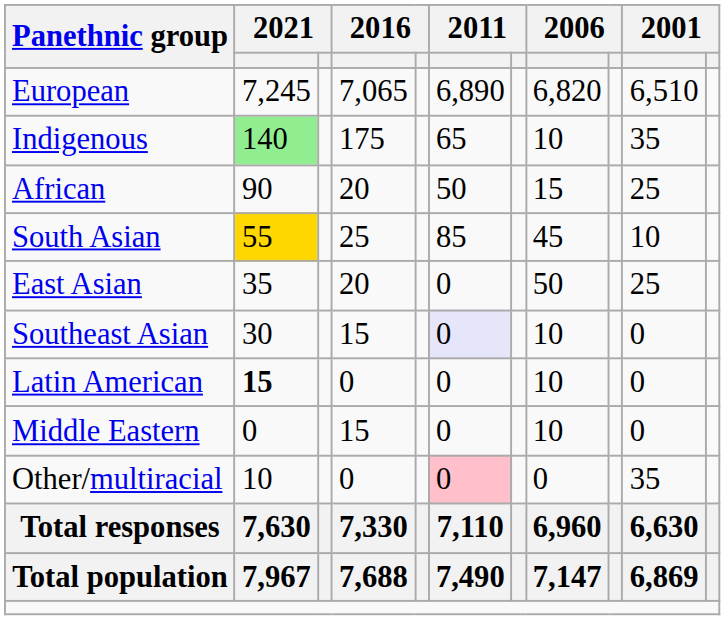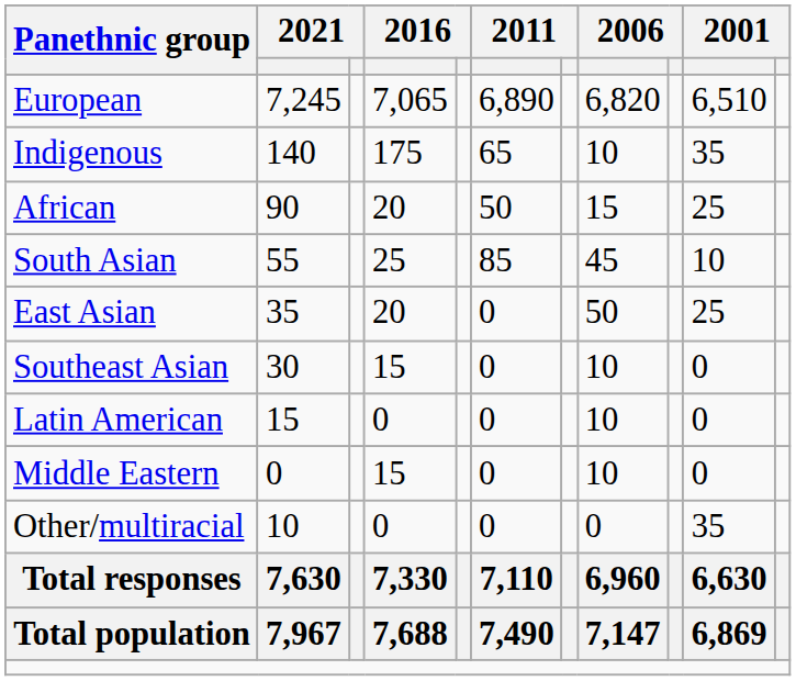Indigenous | column 2: lightgreen background -> no background
South Asian | column 2: gold background -> no background
Southeast Asian | column 6: lavender background -> no background
Latin American | column 2: bold -> normal
Other/multiracial | column 6: pink background -> no background
